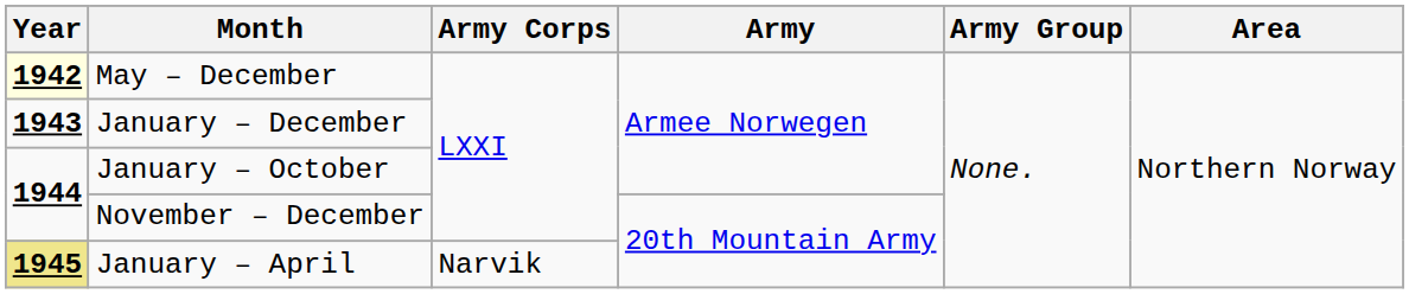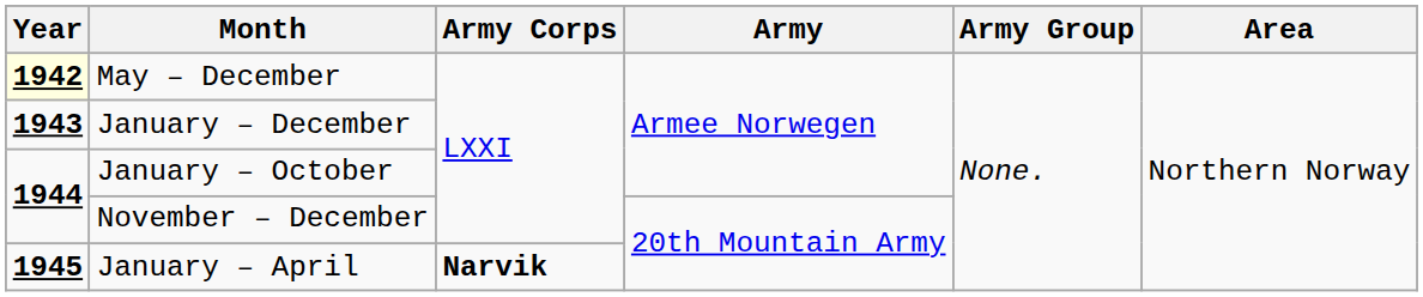January – April | Year: khaki background -> no background
January – April | Army Corps: normal -> bold
